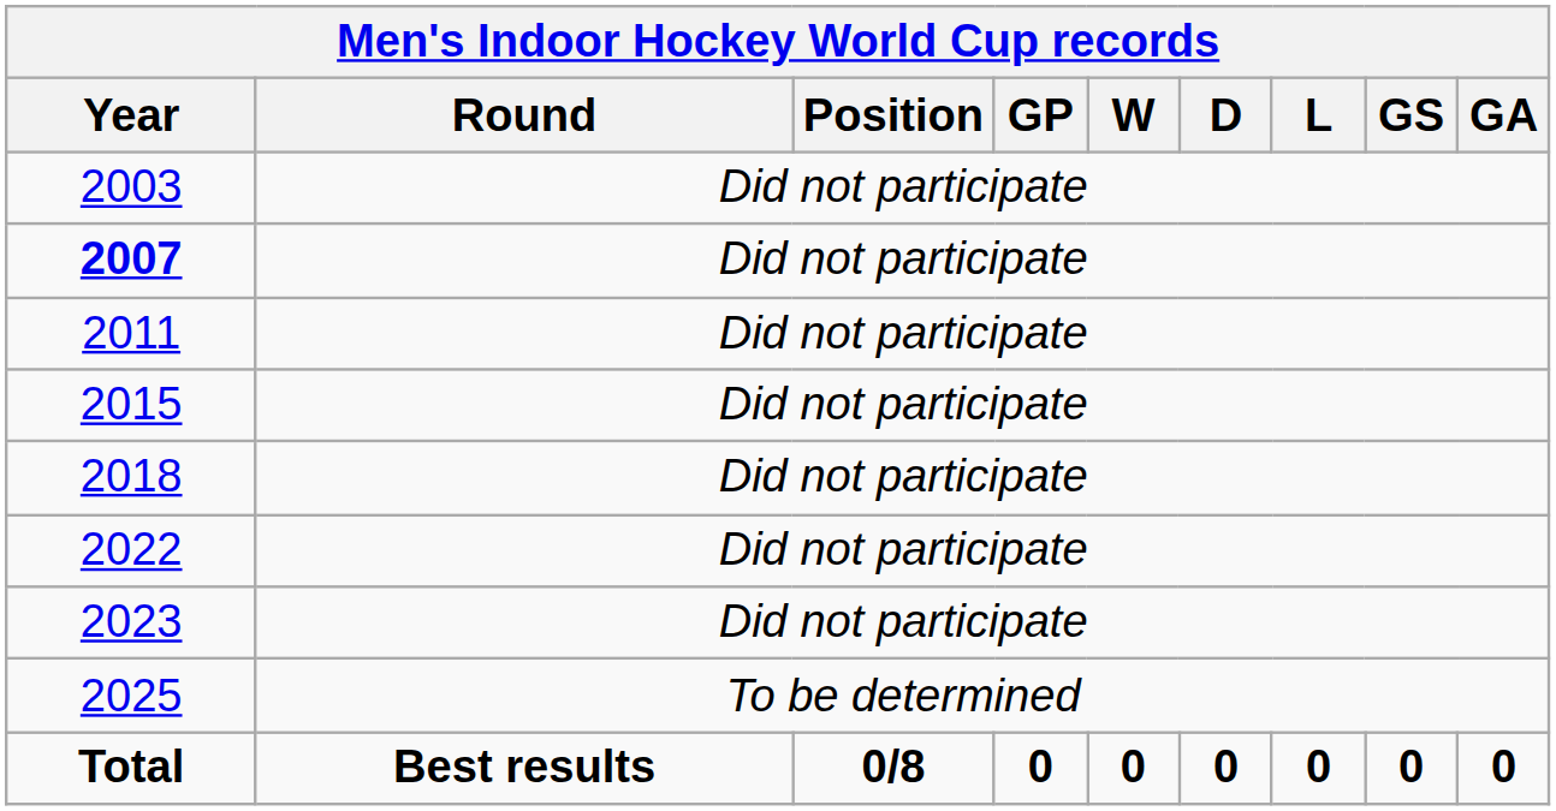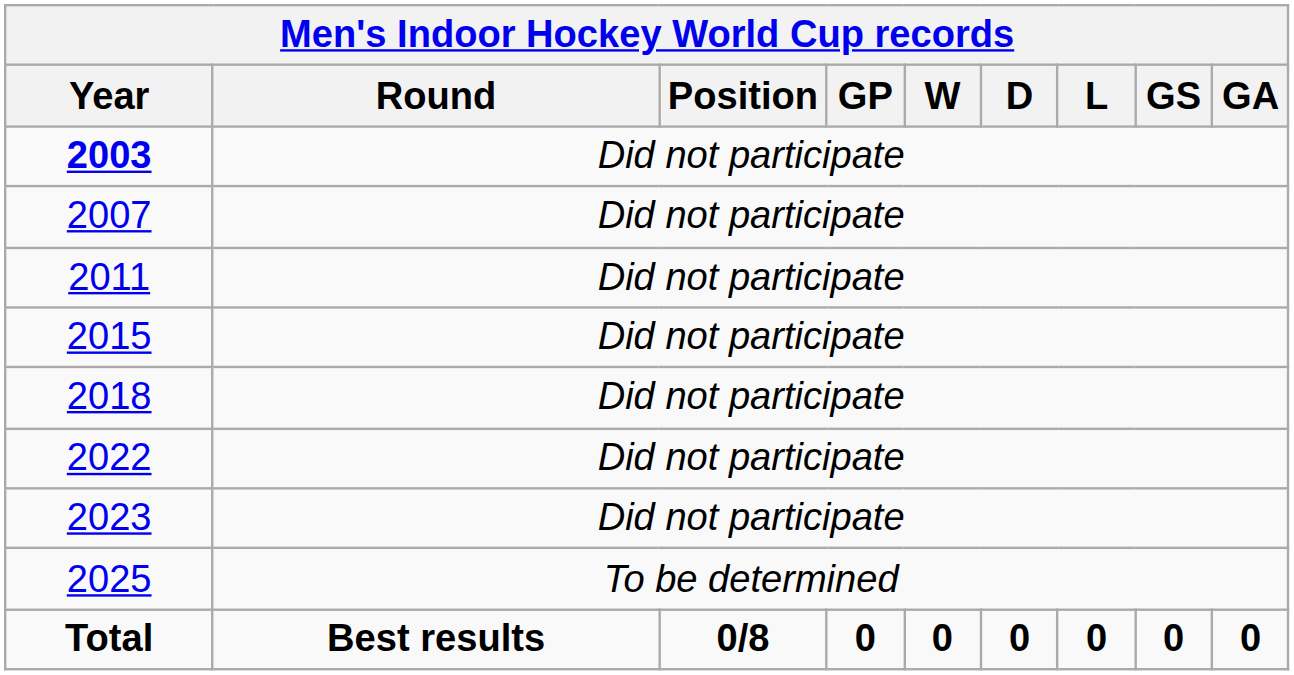2003 | Year: normal -> bold
2007 | Year: bold -> normal
